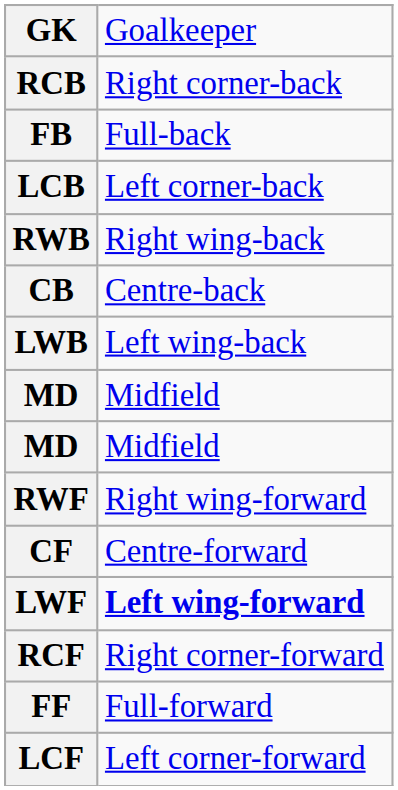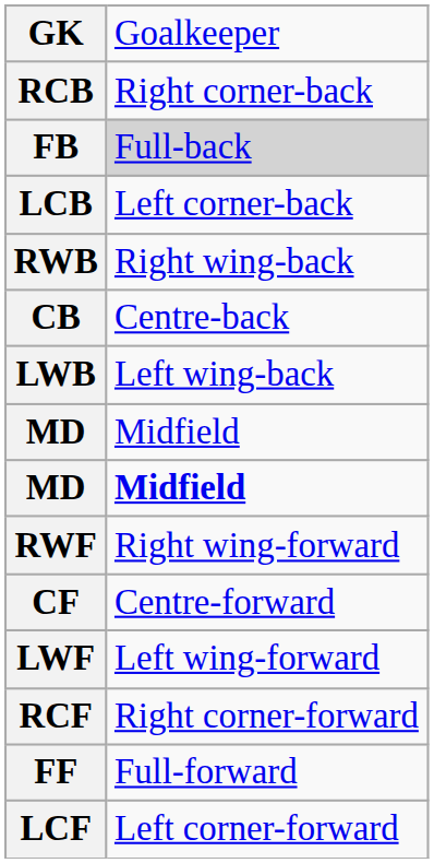row 3 | column 2: no background -> lightgrey background
row 9 | column 2: normal -> bold
row 12 | column 2: bold -> normal
